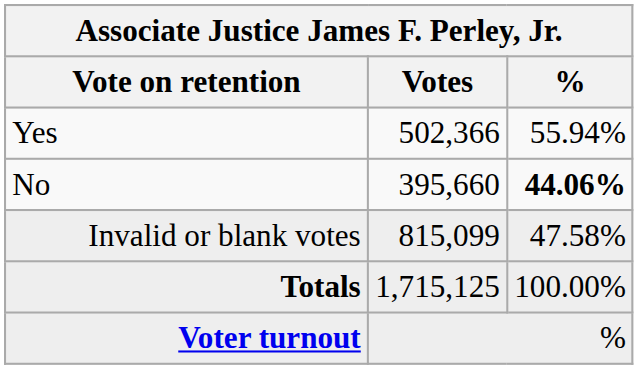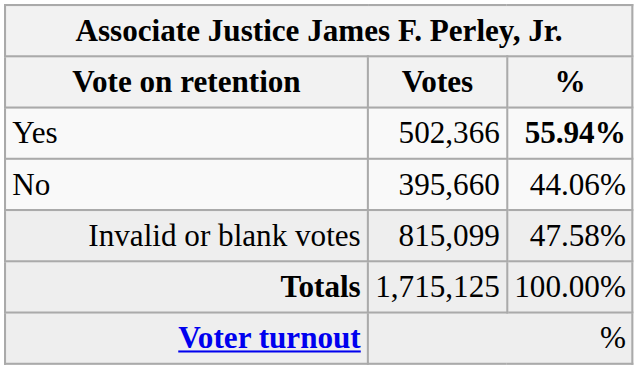Yes | %: normal -> bold
No | %: bold -> normal
